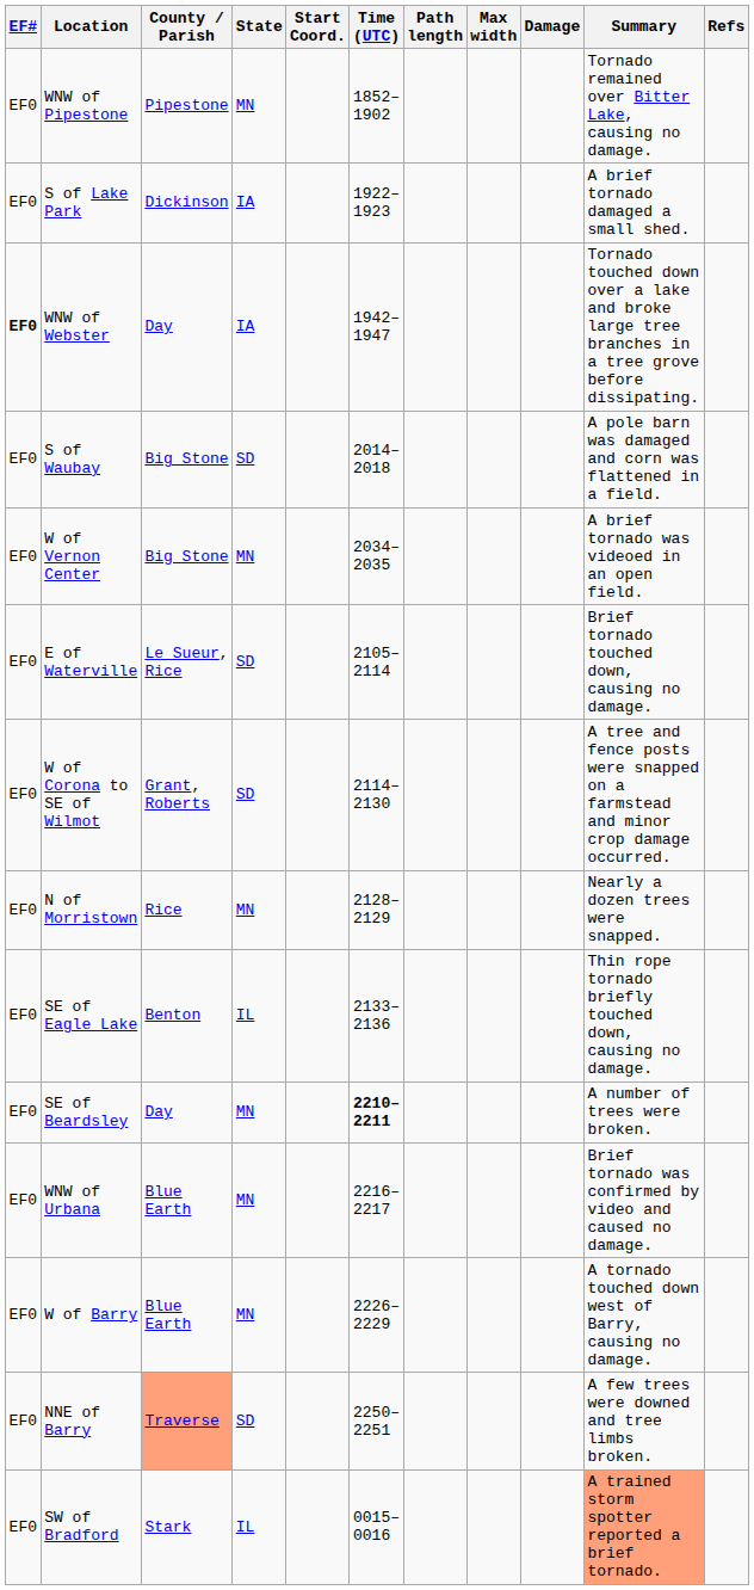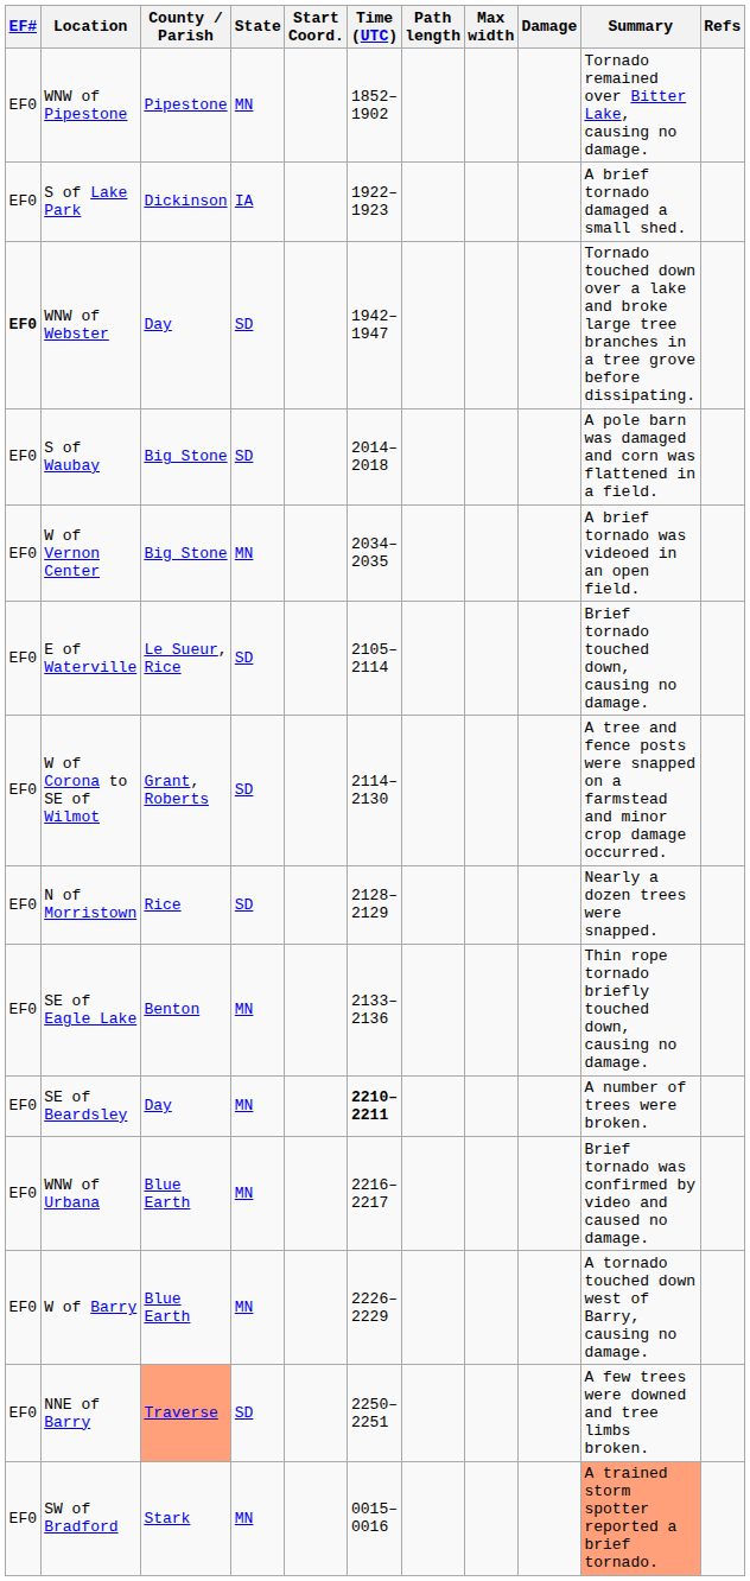WNW of Webster | State: IA -> SD
N of Morristown | State: MN -> SD
SE of Eagle Lake | State: IL -> MN
SW of Bradford | State: IL -> MN
